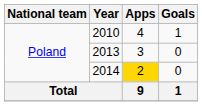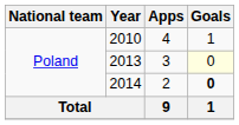2013 | Goals: no background -> lightyellow background
2014 | Apps: gold background -> no background
2014 | Goals: normal -> bold
